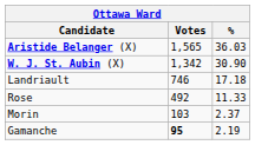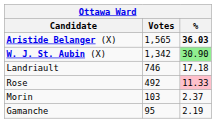Aristide Belanger (X) | %: normal -> bold
W. J. St. Aubin (X) | %: no background -> lightgreen background
Rose | %: no background -> pink background
Gamanche | Votes: bold -> normal
